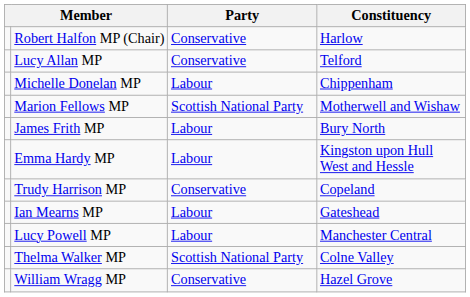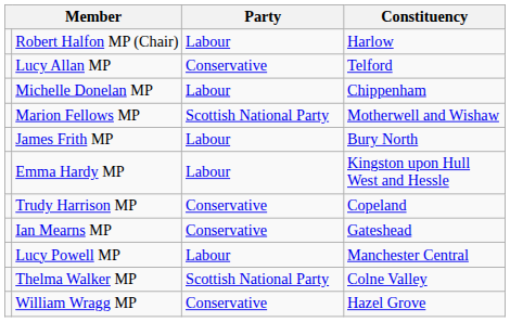Robert Halfon MP (Chair) | Party: Conservative -> Labour
Ian Mearns MP | Party: Labour -> Conservative
